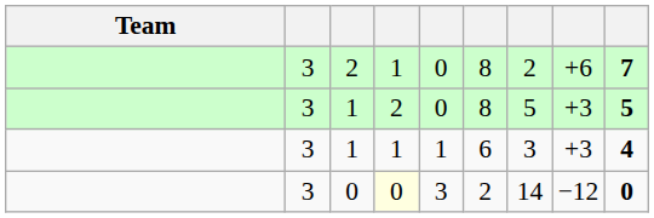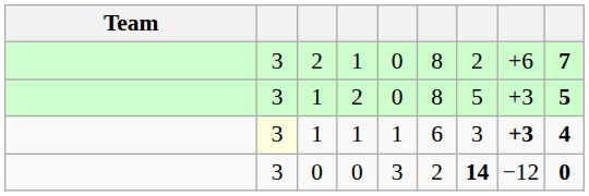row 4 | column 2: no background -> lightyellow background
row 4 | column 8: normal -> bold
row 5 | column 4: lightyellow background -> no background
row 5 | column 7: normal -> bold
